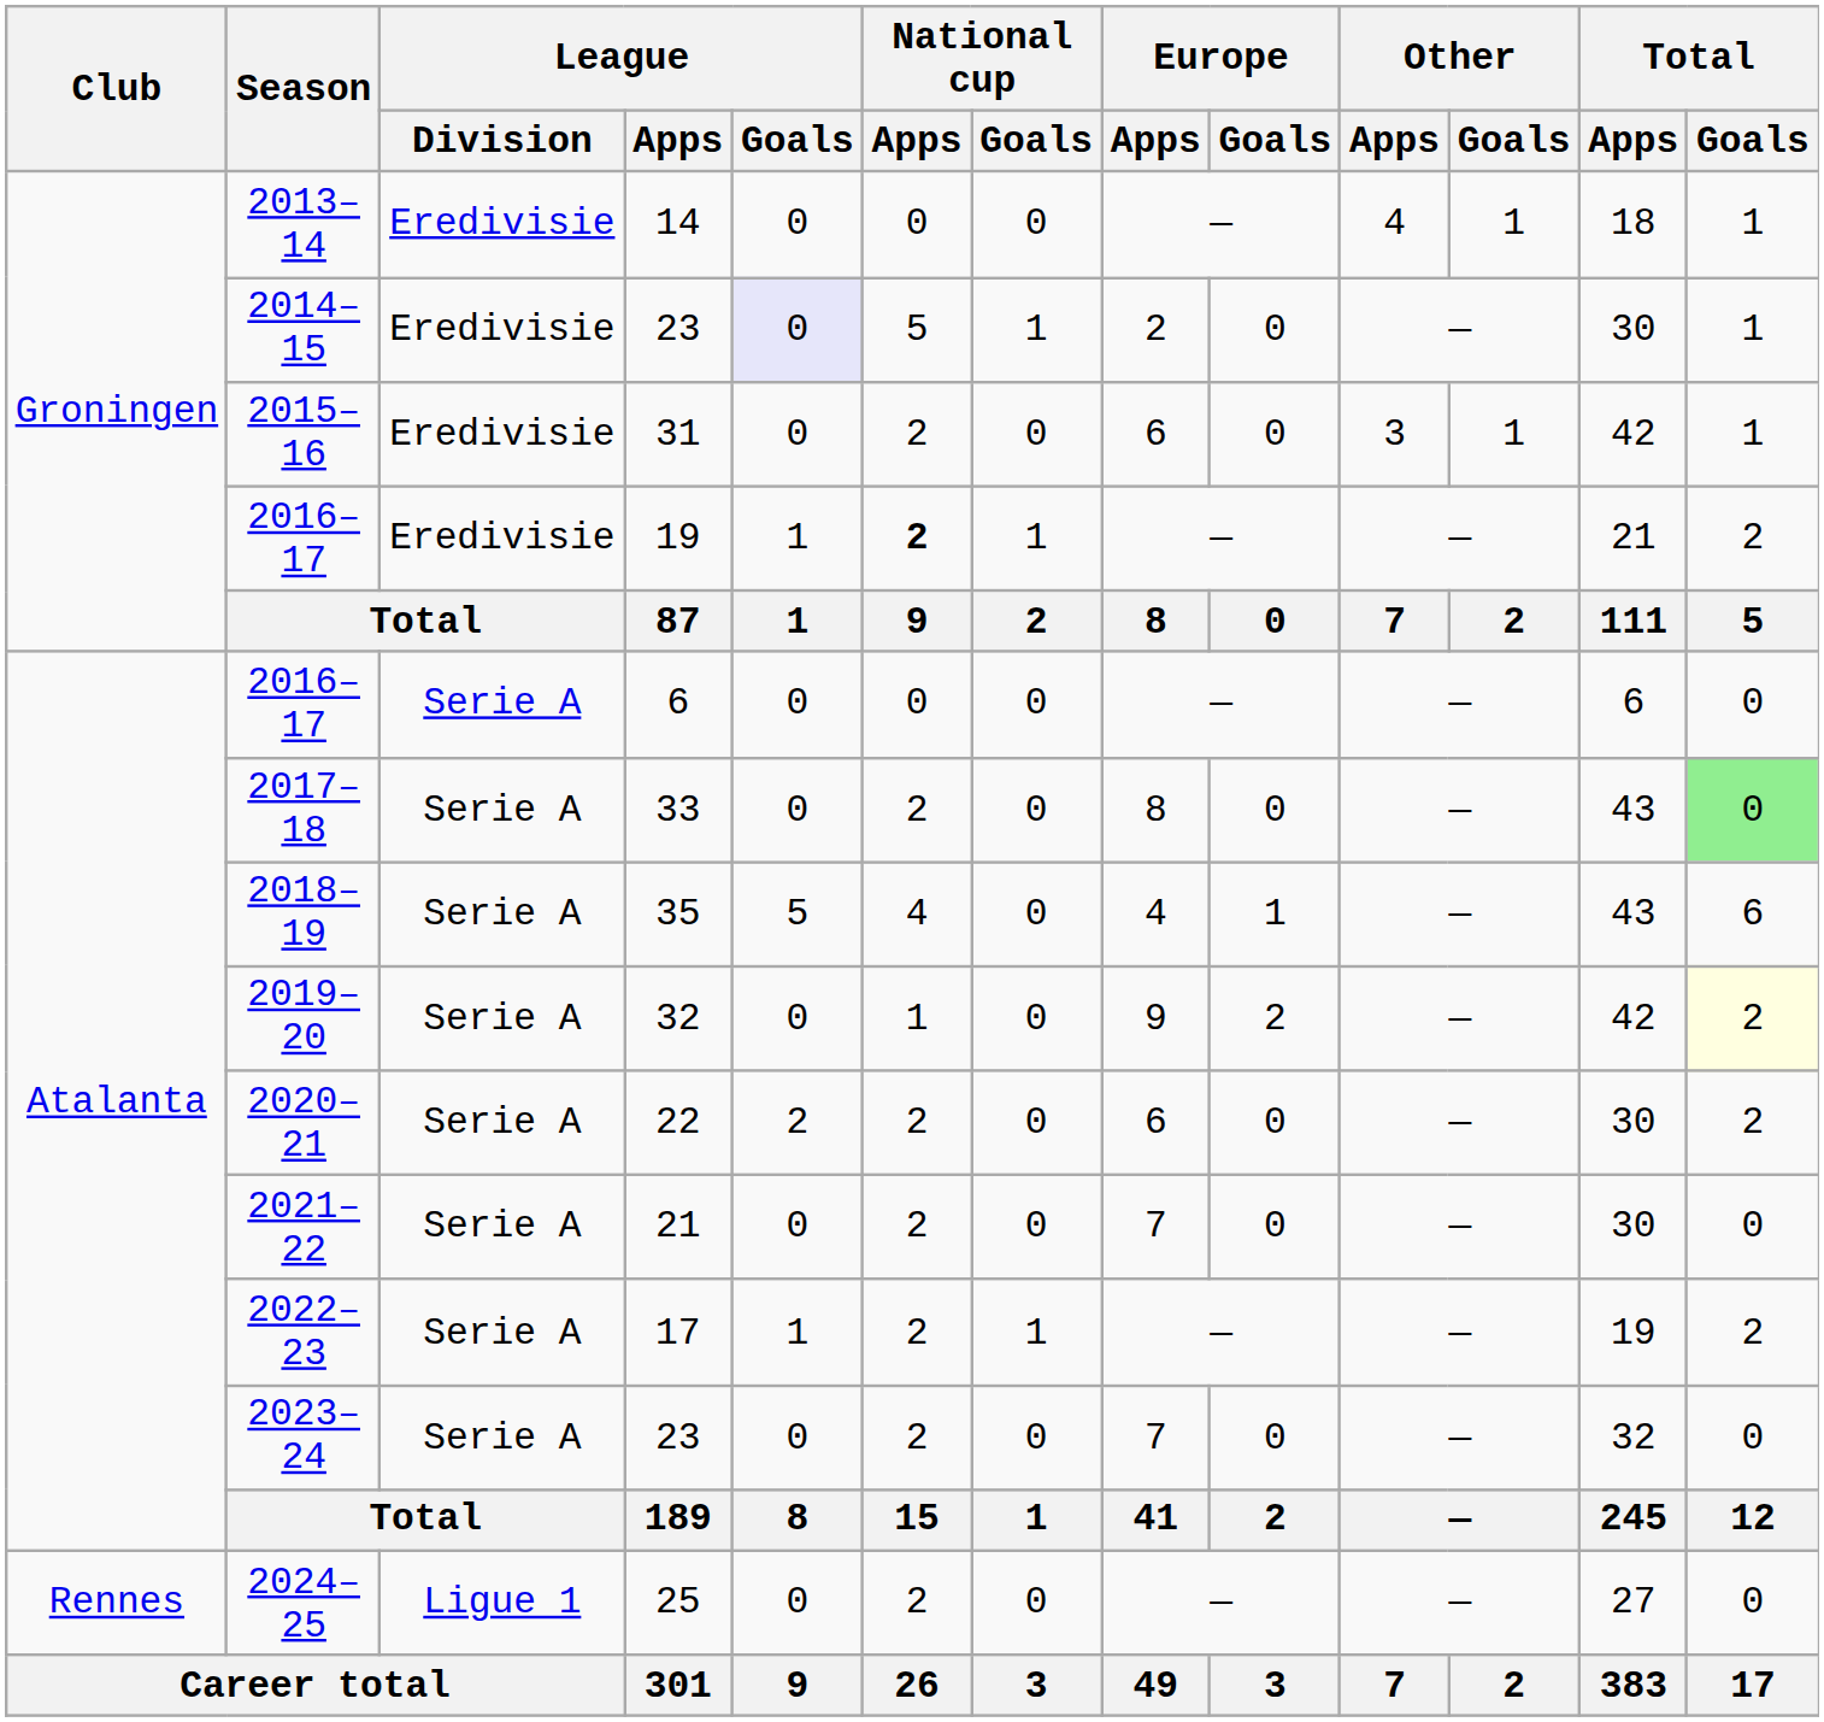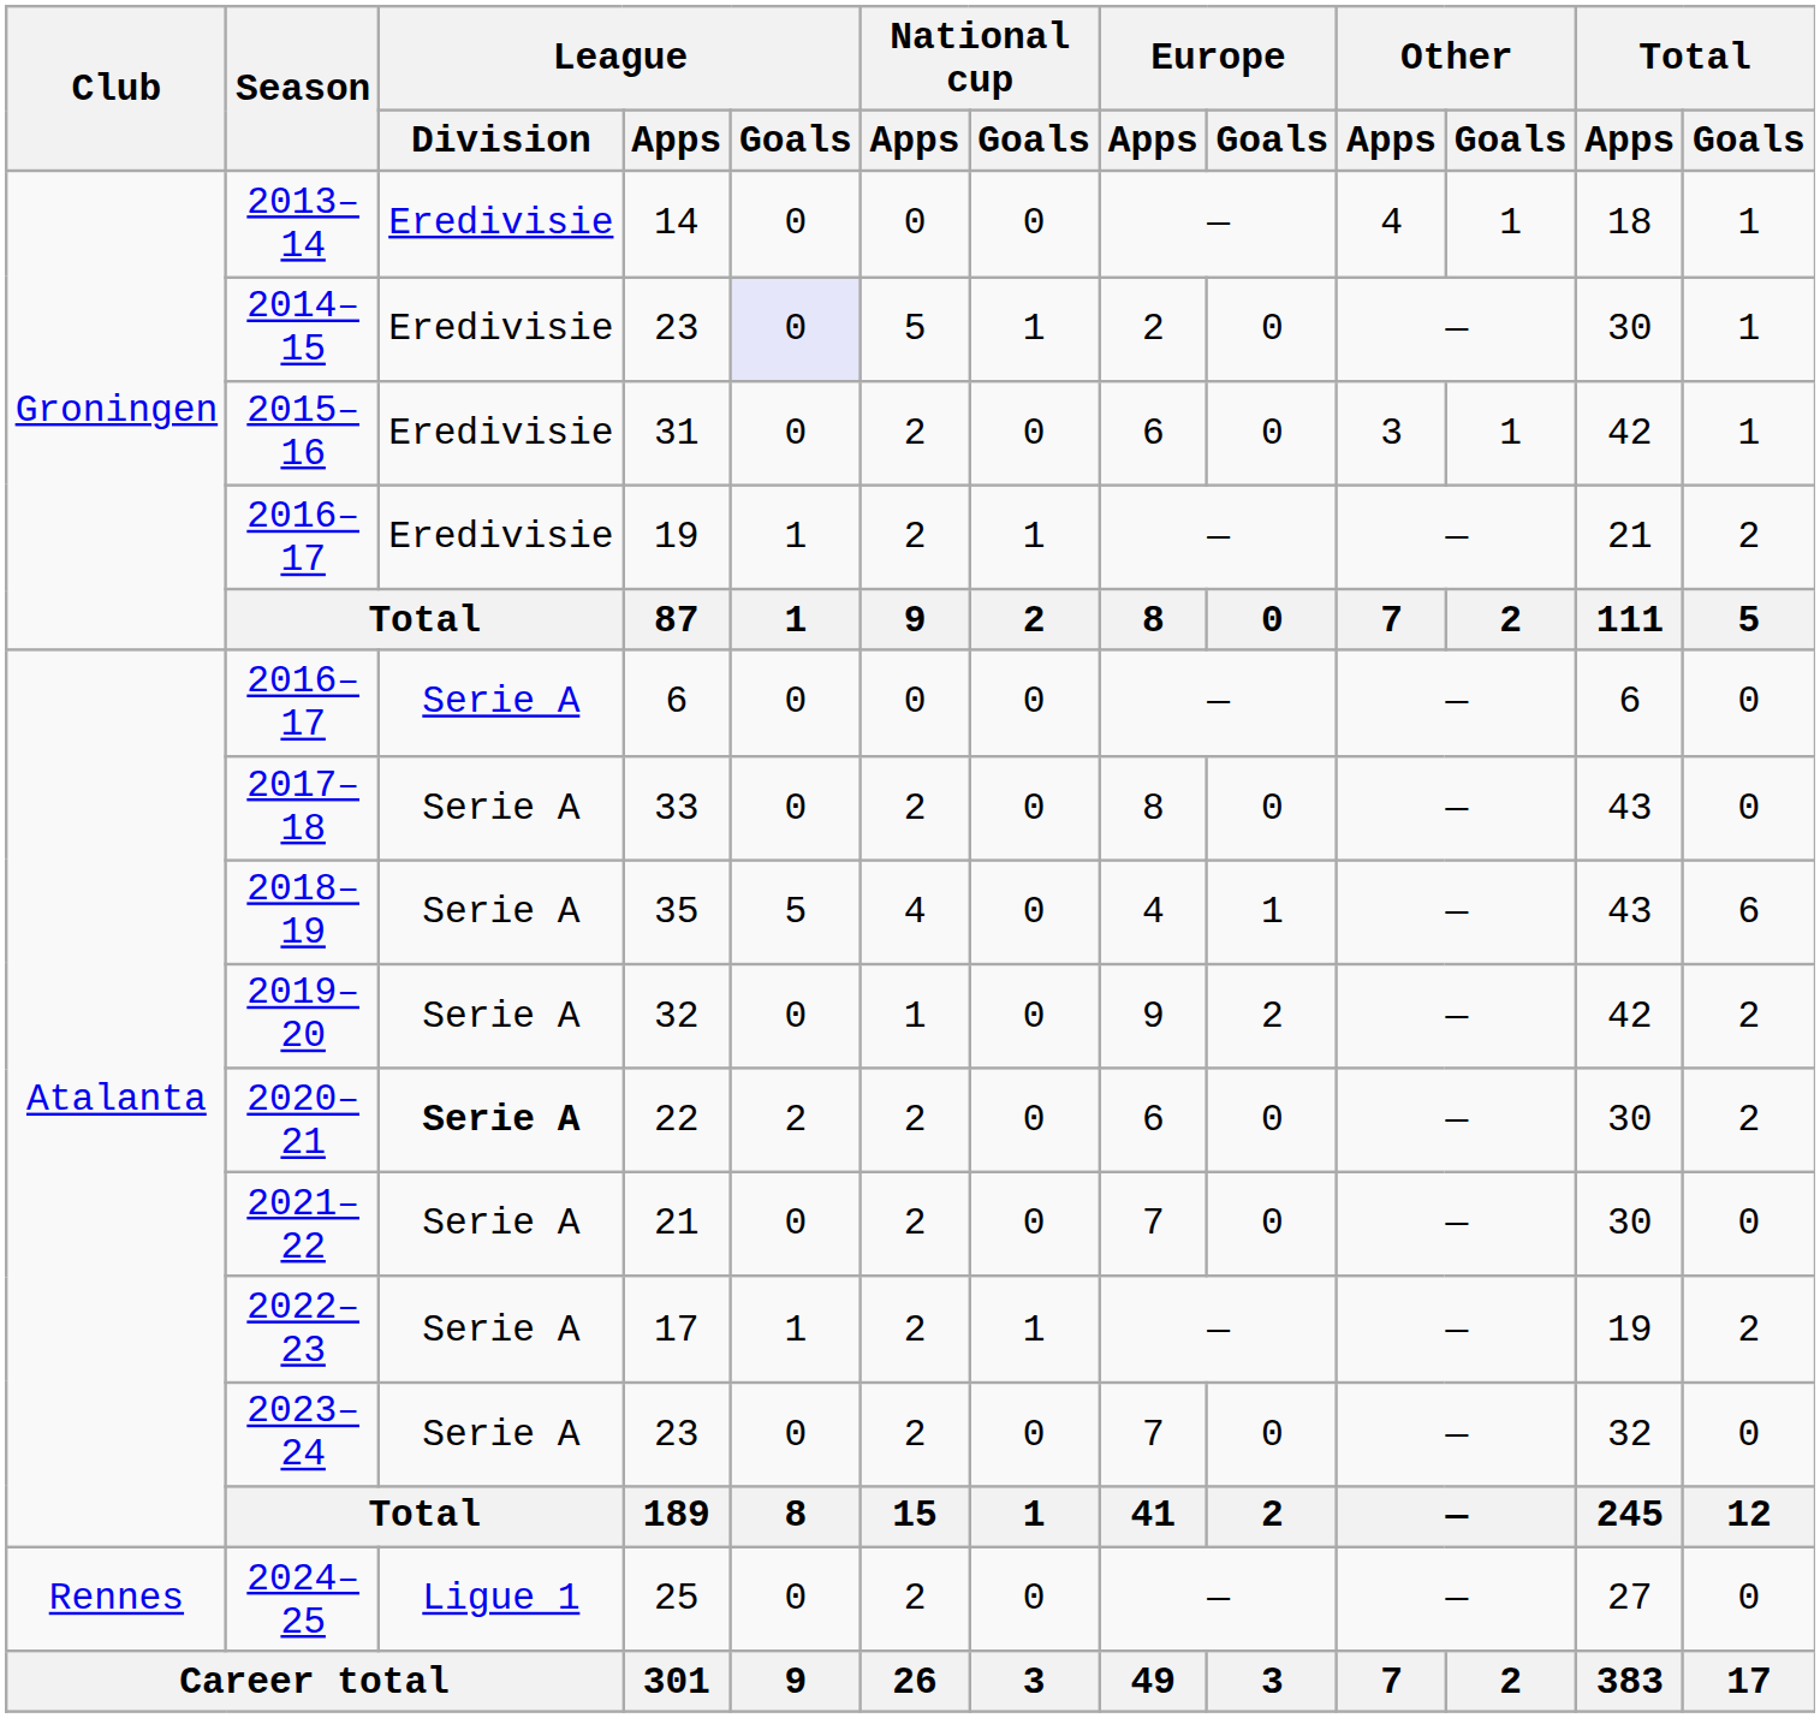2016–17 / 19 | National cup / Apps: bold -> normal
2017–18 | Total / Goals: lightgreen background -> no background
2019–20 | Total / Goals: lightyellow background -> no background
2020–21 | League / Division: normal -> bold
